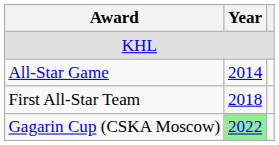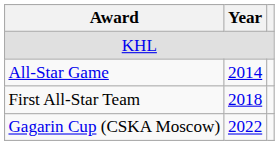Gagarin Cup (CSKA Moscow) | Year: lightgreen background -> no background
